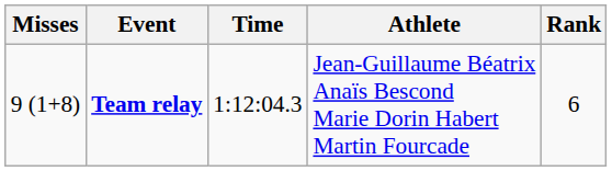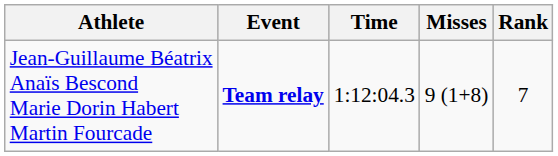columns swapped: Athlete <-> Misses
row 2 | Rank: 6 -> 7
